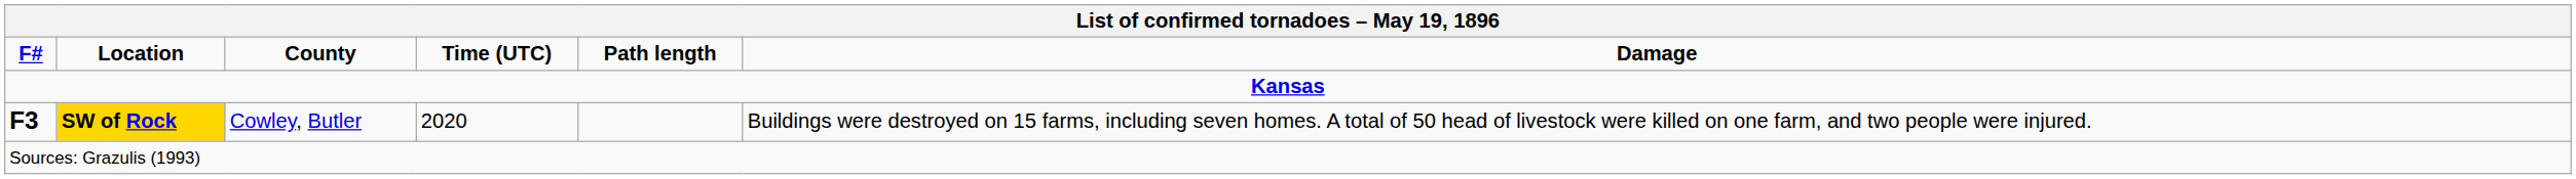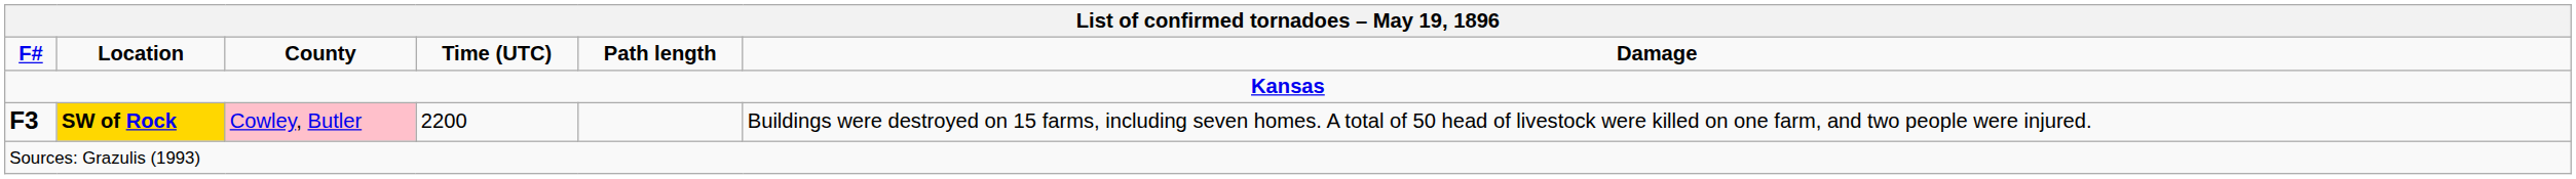F3 | List of confirmed tornadoes – May 19, 1896 / County: no background -> pink background
F3 | List of confirmed tornadoes – May 19, 1896 / Time (UTC): 2020 -> 2200
